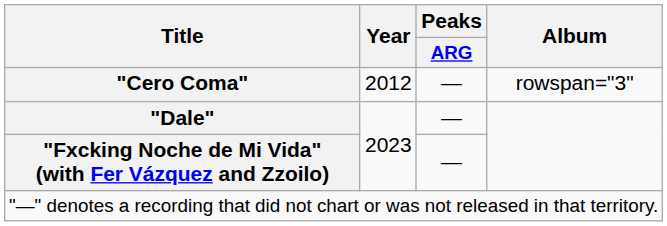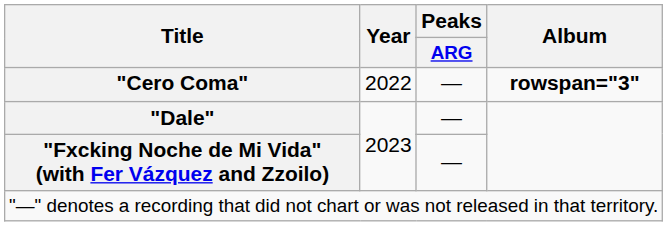"Cero Coma" | Year: 2012 -> 2022
"Cero Coma" | Album: normal -> bold
